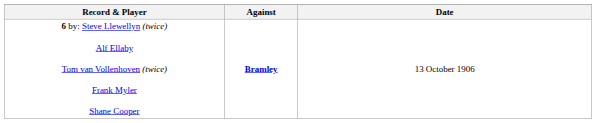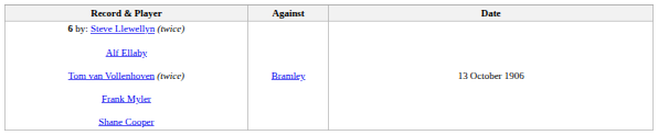row 2 | Against: bold -> normal
